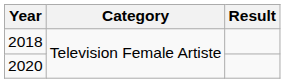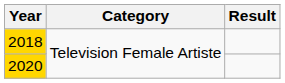2018 | Year: no background -> gold background
2020 | Year: no background -> gold background
